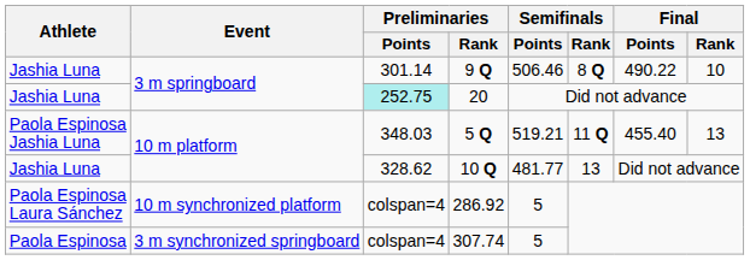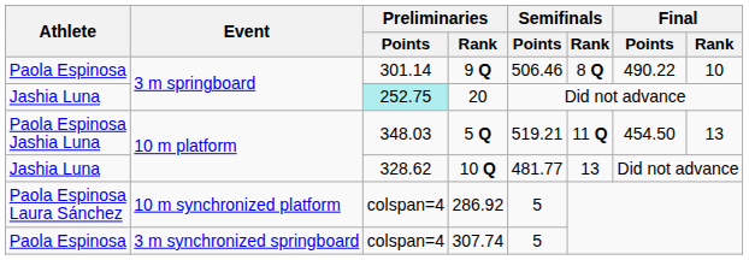9 Q | Athlete: Jashia Luna -> Paola Espinosa
5 Q | Final / Points: 455.40 -> 454.50
